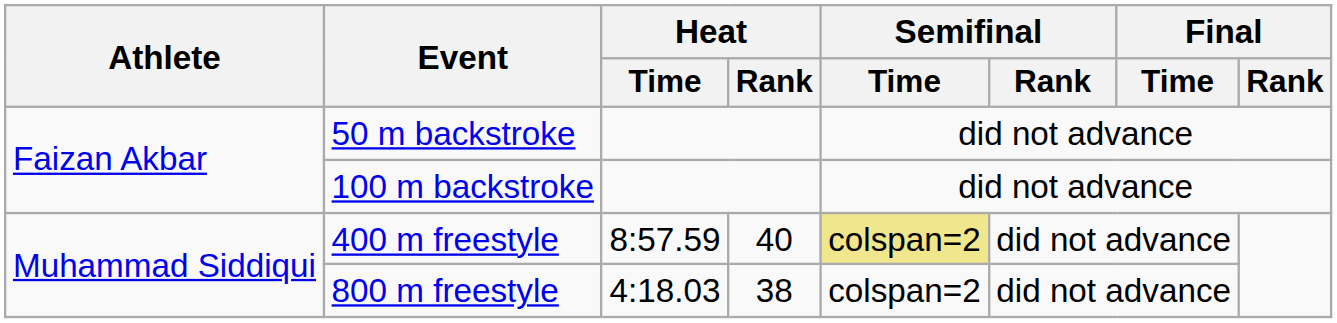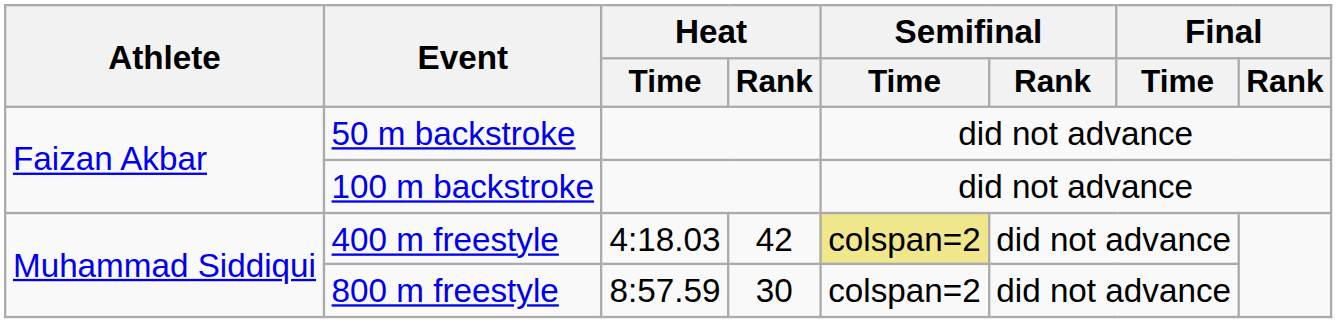400 m freestyle | Heat / Time: 8:57.59 -> 4:18.03
400 m freestyle | Heat / Rank: 40 -> 42
800 m freestyle | Heat / Time: 4:18.03 -> 8:57.59
800 m freestyle | Heat / Rank: 38 -> 30
